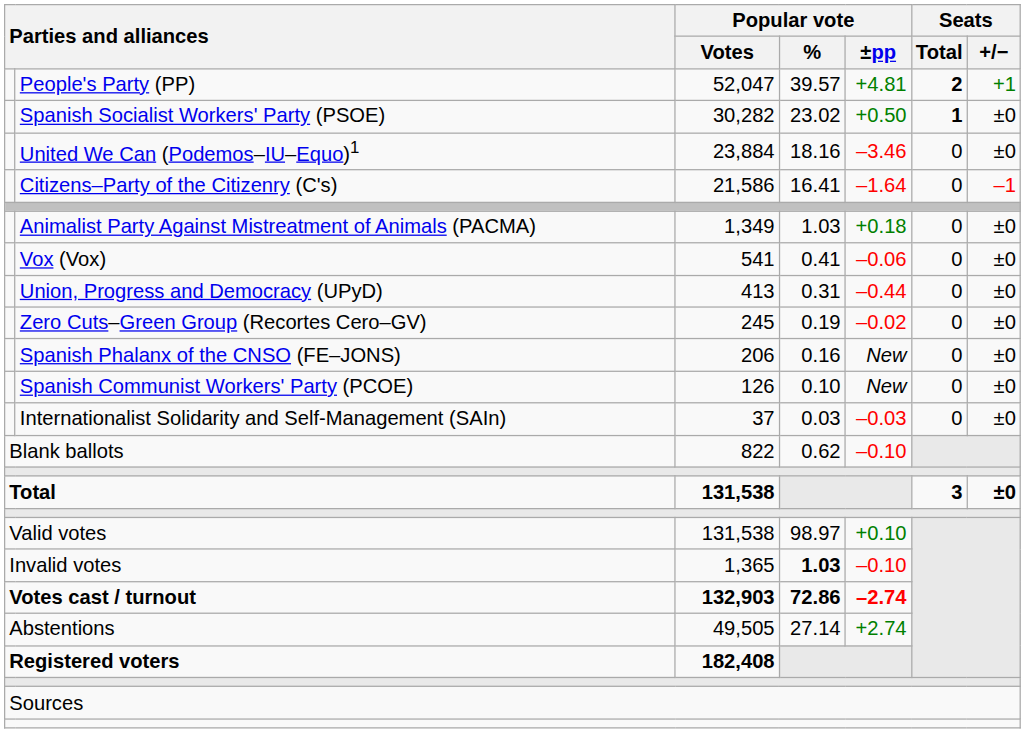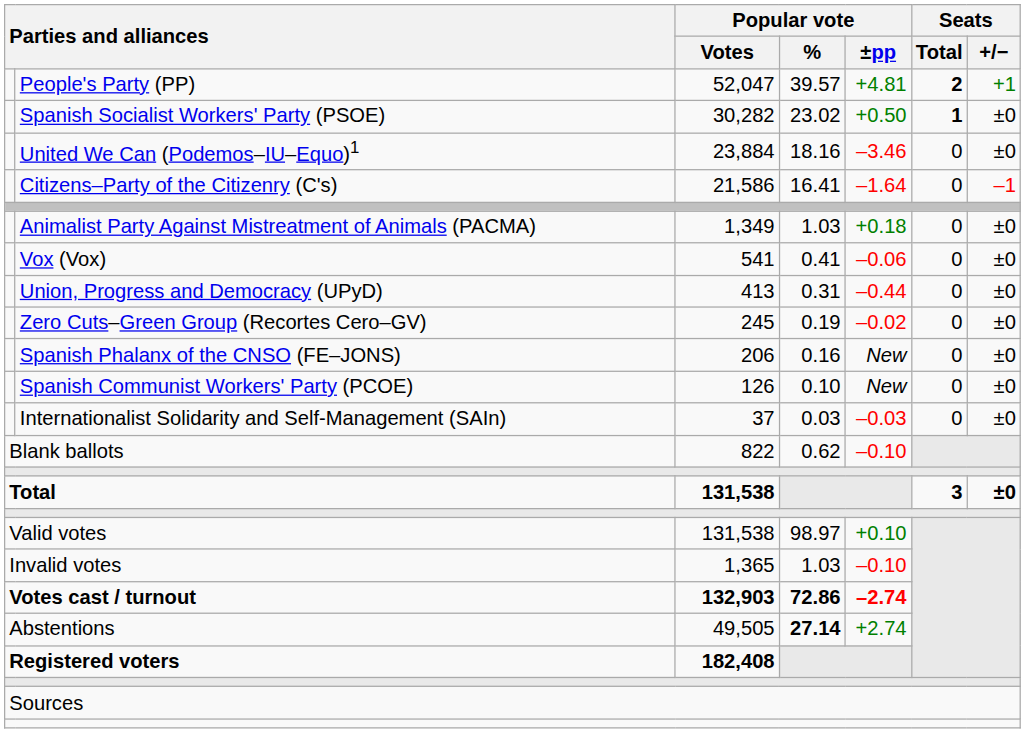Invalid votes | Popular vote / %: bold -> normal
Abstentions | Popular vote / %: normal -> bold
